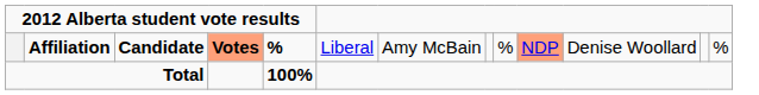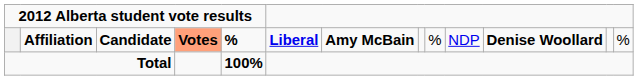row 2 | column 6: normal -> bold
row 2 | column 7: normal -> bold
row 2 | column 10: lightsalmon background -> no background
row 2 | column 11: normal -> bold
